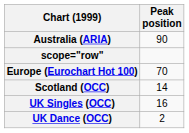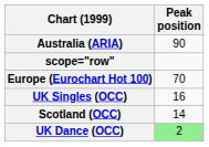rows swapped: Scotland (OCC) <-> UK Singles (OCC)
UK Dance (OCC) | Peak position: no background -> lightgreen background
